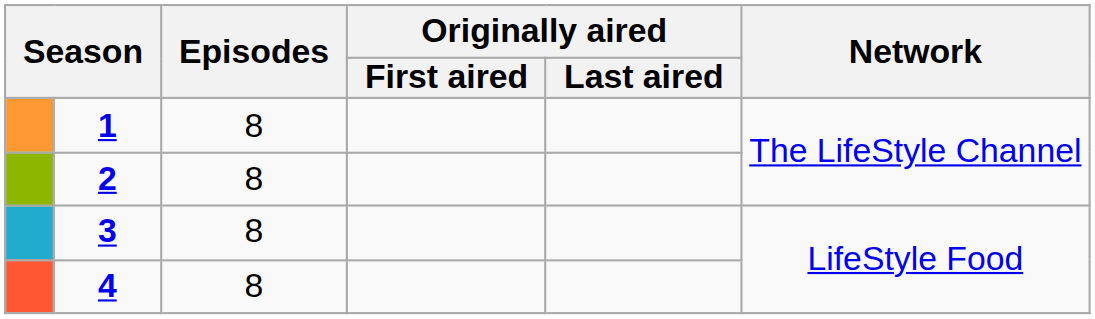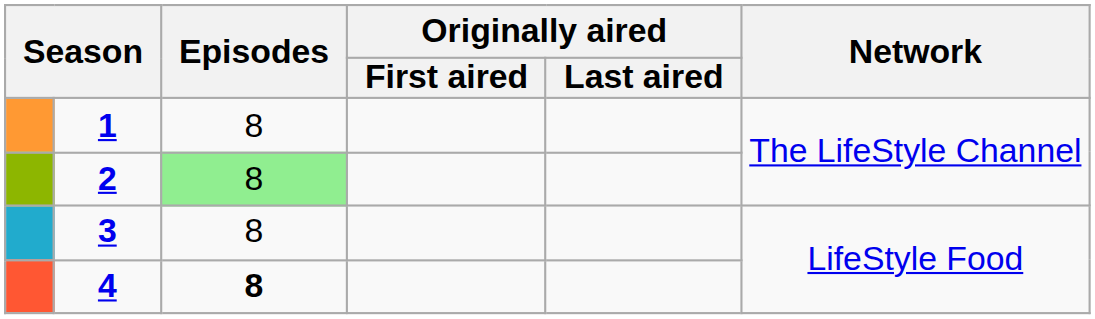2 | Episodes: no background -> lightgreen background
4 | Episodes: normal -> bold
